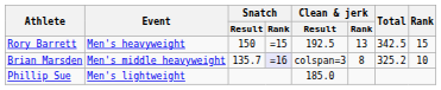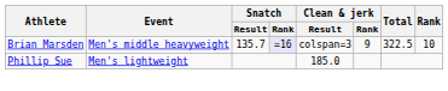- row: Rory Barrett | Men's heavyweight | 150 | =15 | 192.5 | 13 | 342.5 | 15
Brian Marsden | Clean & jerk / Rank: 8 -> 9
Brian Marsden | Total: 325.2 -> 322.5
